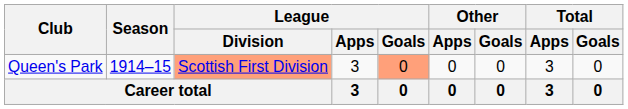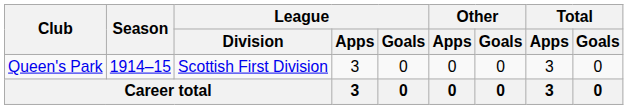Queen's Park | League / Division: lightsalmon background -> no background
Queen's Park | League / Goals: lightsalmon background -> no background
